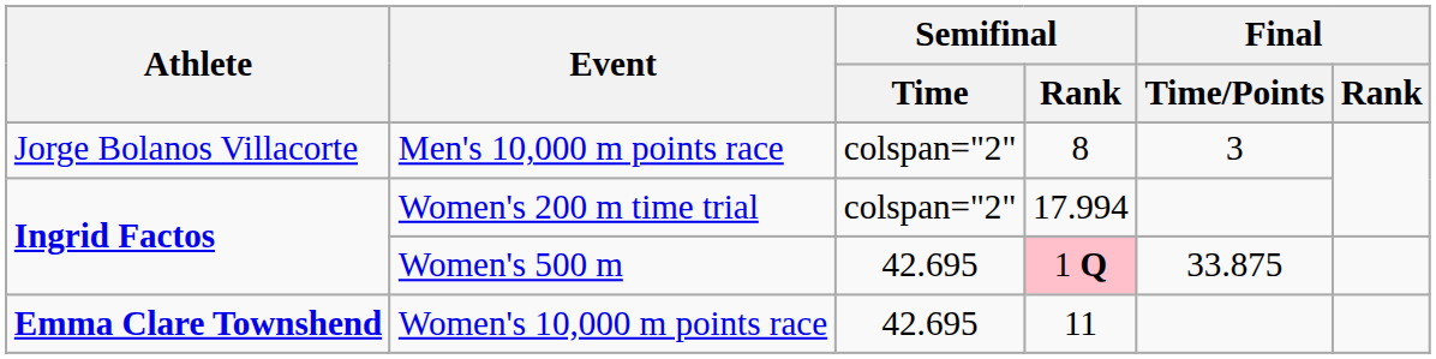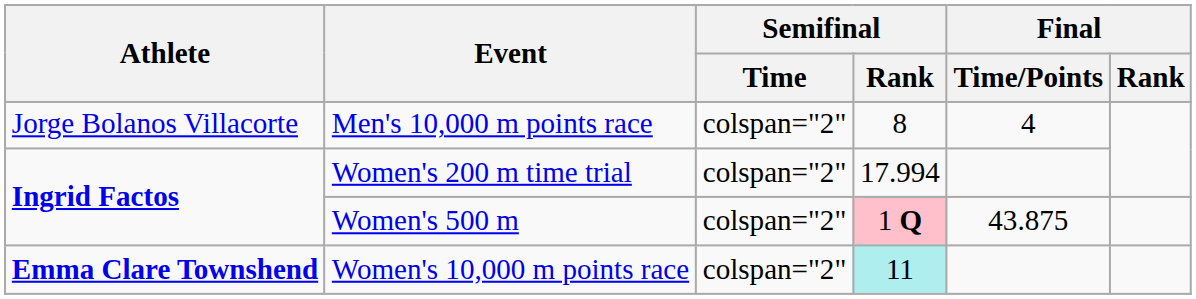Men's 10,000 m points race | Final / Time/Points: 3 -> 4
Women's 500 m | Semifinal / Time: 42.695 -> colspan="2"
Women's 500 m | Final / Time/Points: 33.875 -> 43.875
Women's 10,000 m points race | Semifinal / Time: 42.695 -> colspan="2"
Women's 10,000 m points race | Semifinal / Rank: no background -> paleturquoise background
